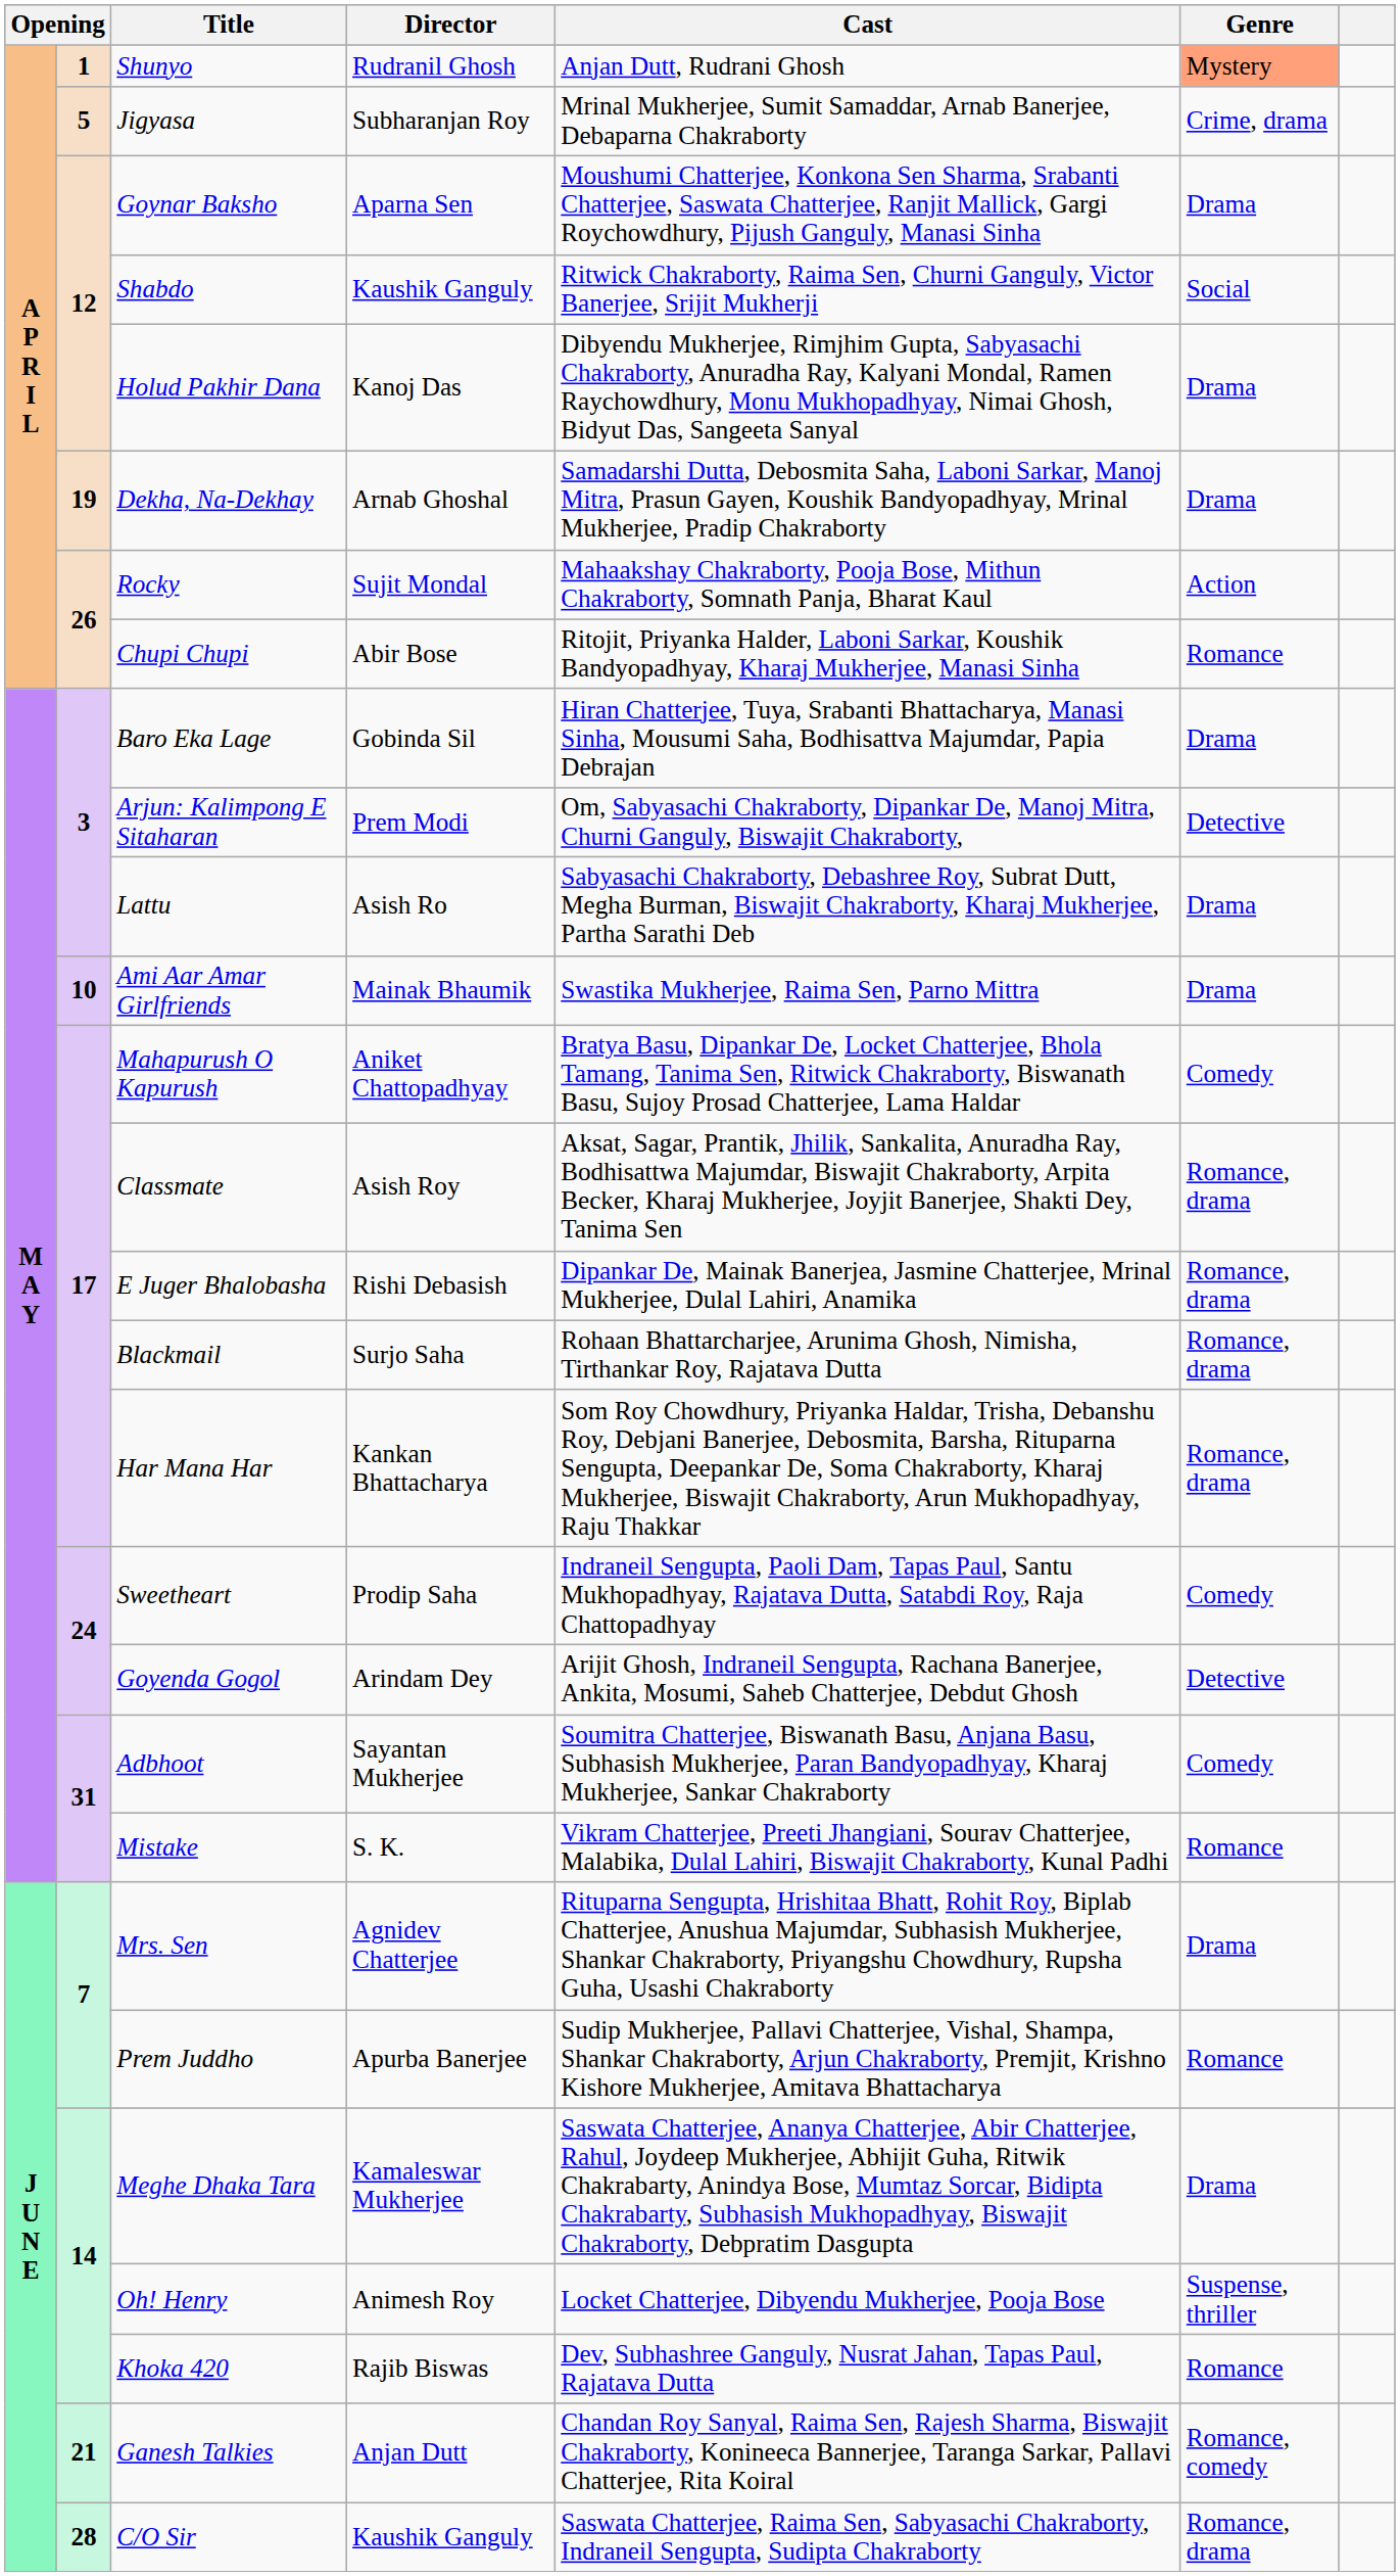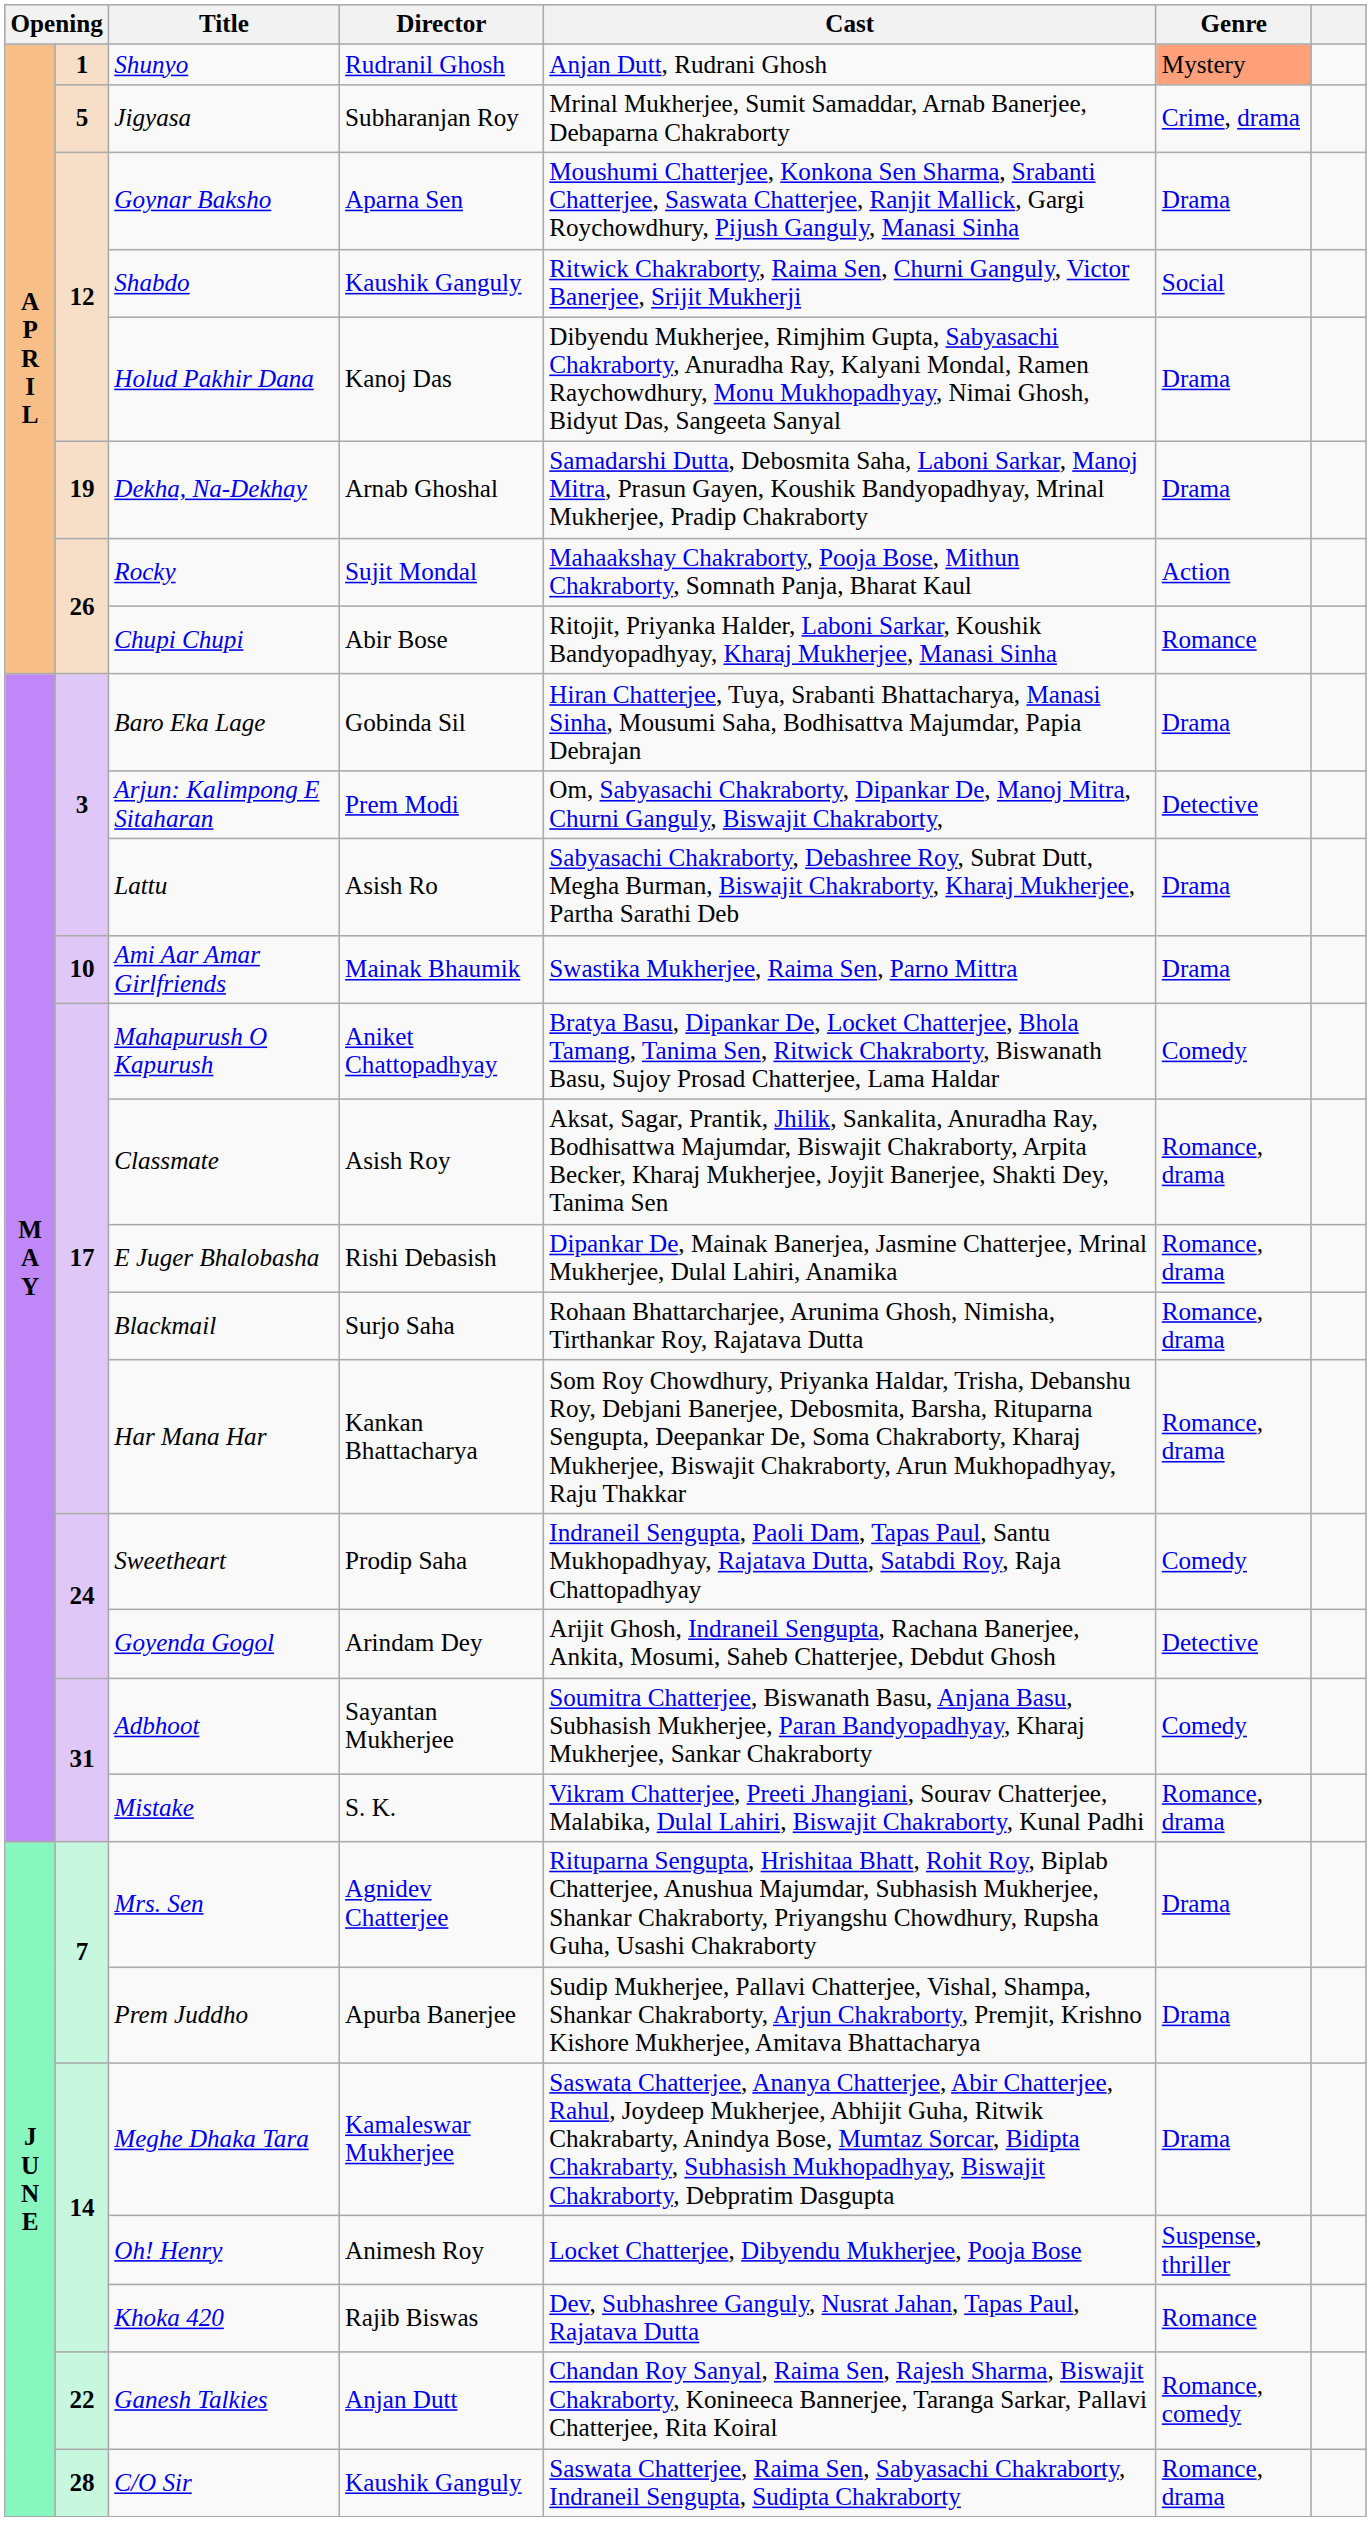Mistake | Genre: Romance -> Romance, drama
Prem Juddho | Genre: Romance -> Drama
Ganesh Talkies | column 2: 21 -> 22
